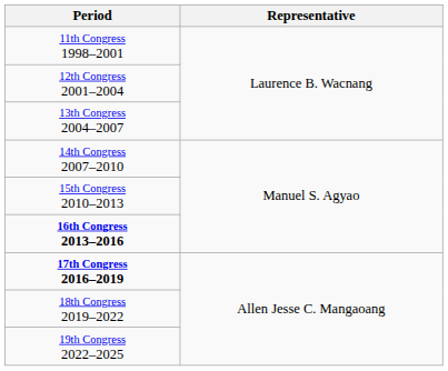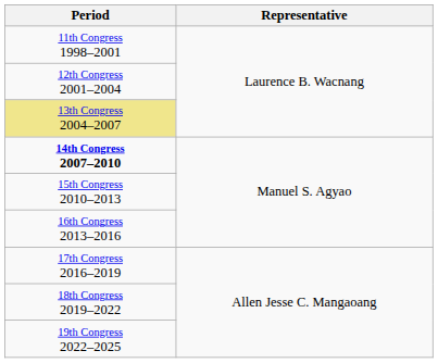13th Congress 2004–2007 | Period: no background -> khaki background
14th Congress 2007–2010 | Period: normal -> bold
16th Congress 2013–2016 | Period: bold -> normal
17th Congress 2016–2019 | Period: bold -> normal
